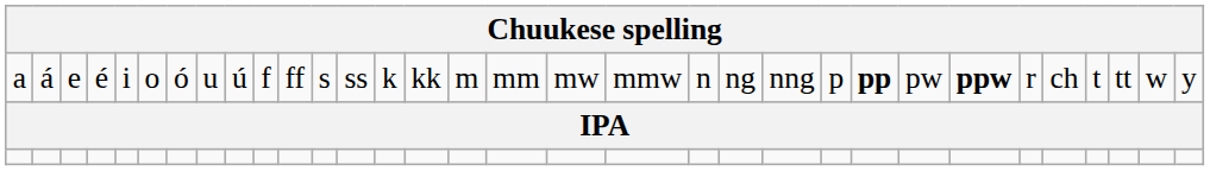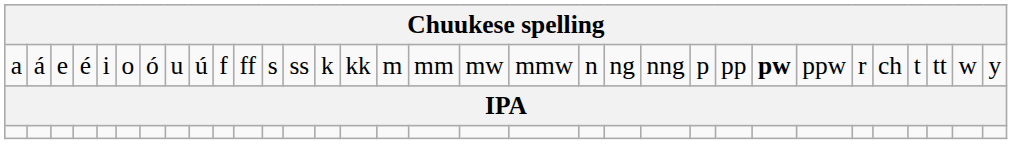a | column 24: bold -> normal
a | column 25: normal -> bold
a | column 26: bold -> normal
